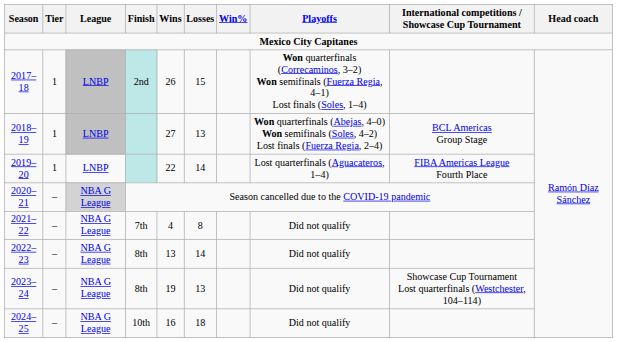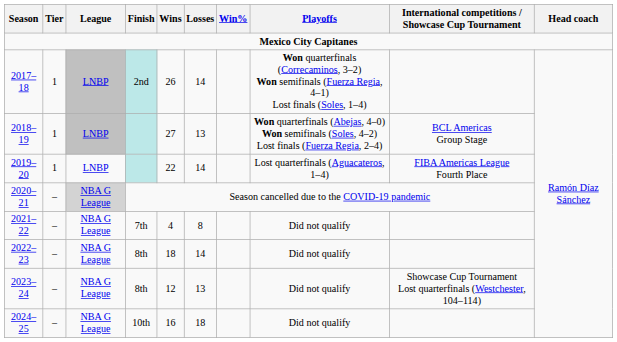2017–18 | Losses: 15 -> 14
2022–23 | Wins: 13 -> 18
2023–24 | Wins: 19 -> 12
